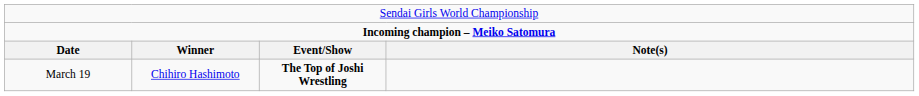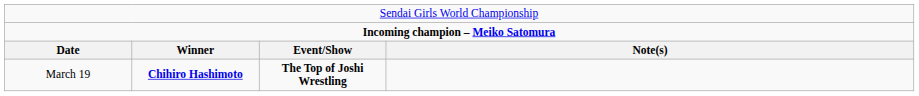March 19 | column 2: normal -> bold
